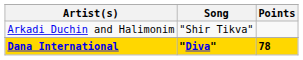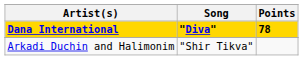rows swapped: Arkadi Duchin and Halimonim <-> Dana International
